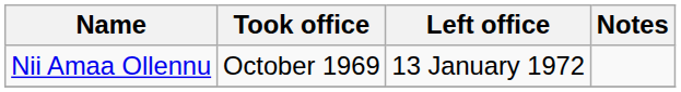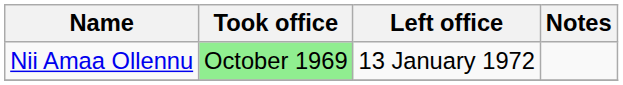Nii Amaa Ollennu | Took office: no background -> lightgreen background
